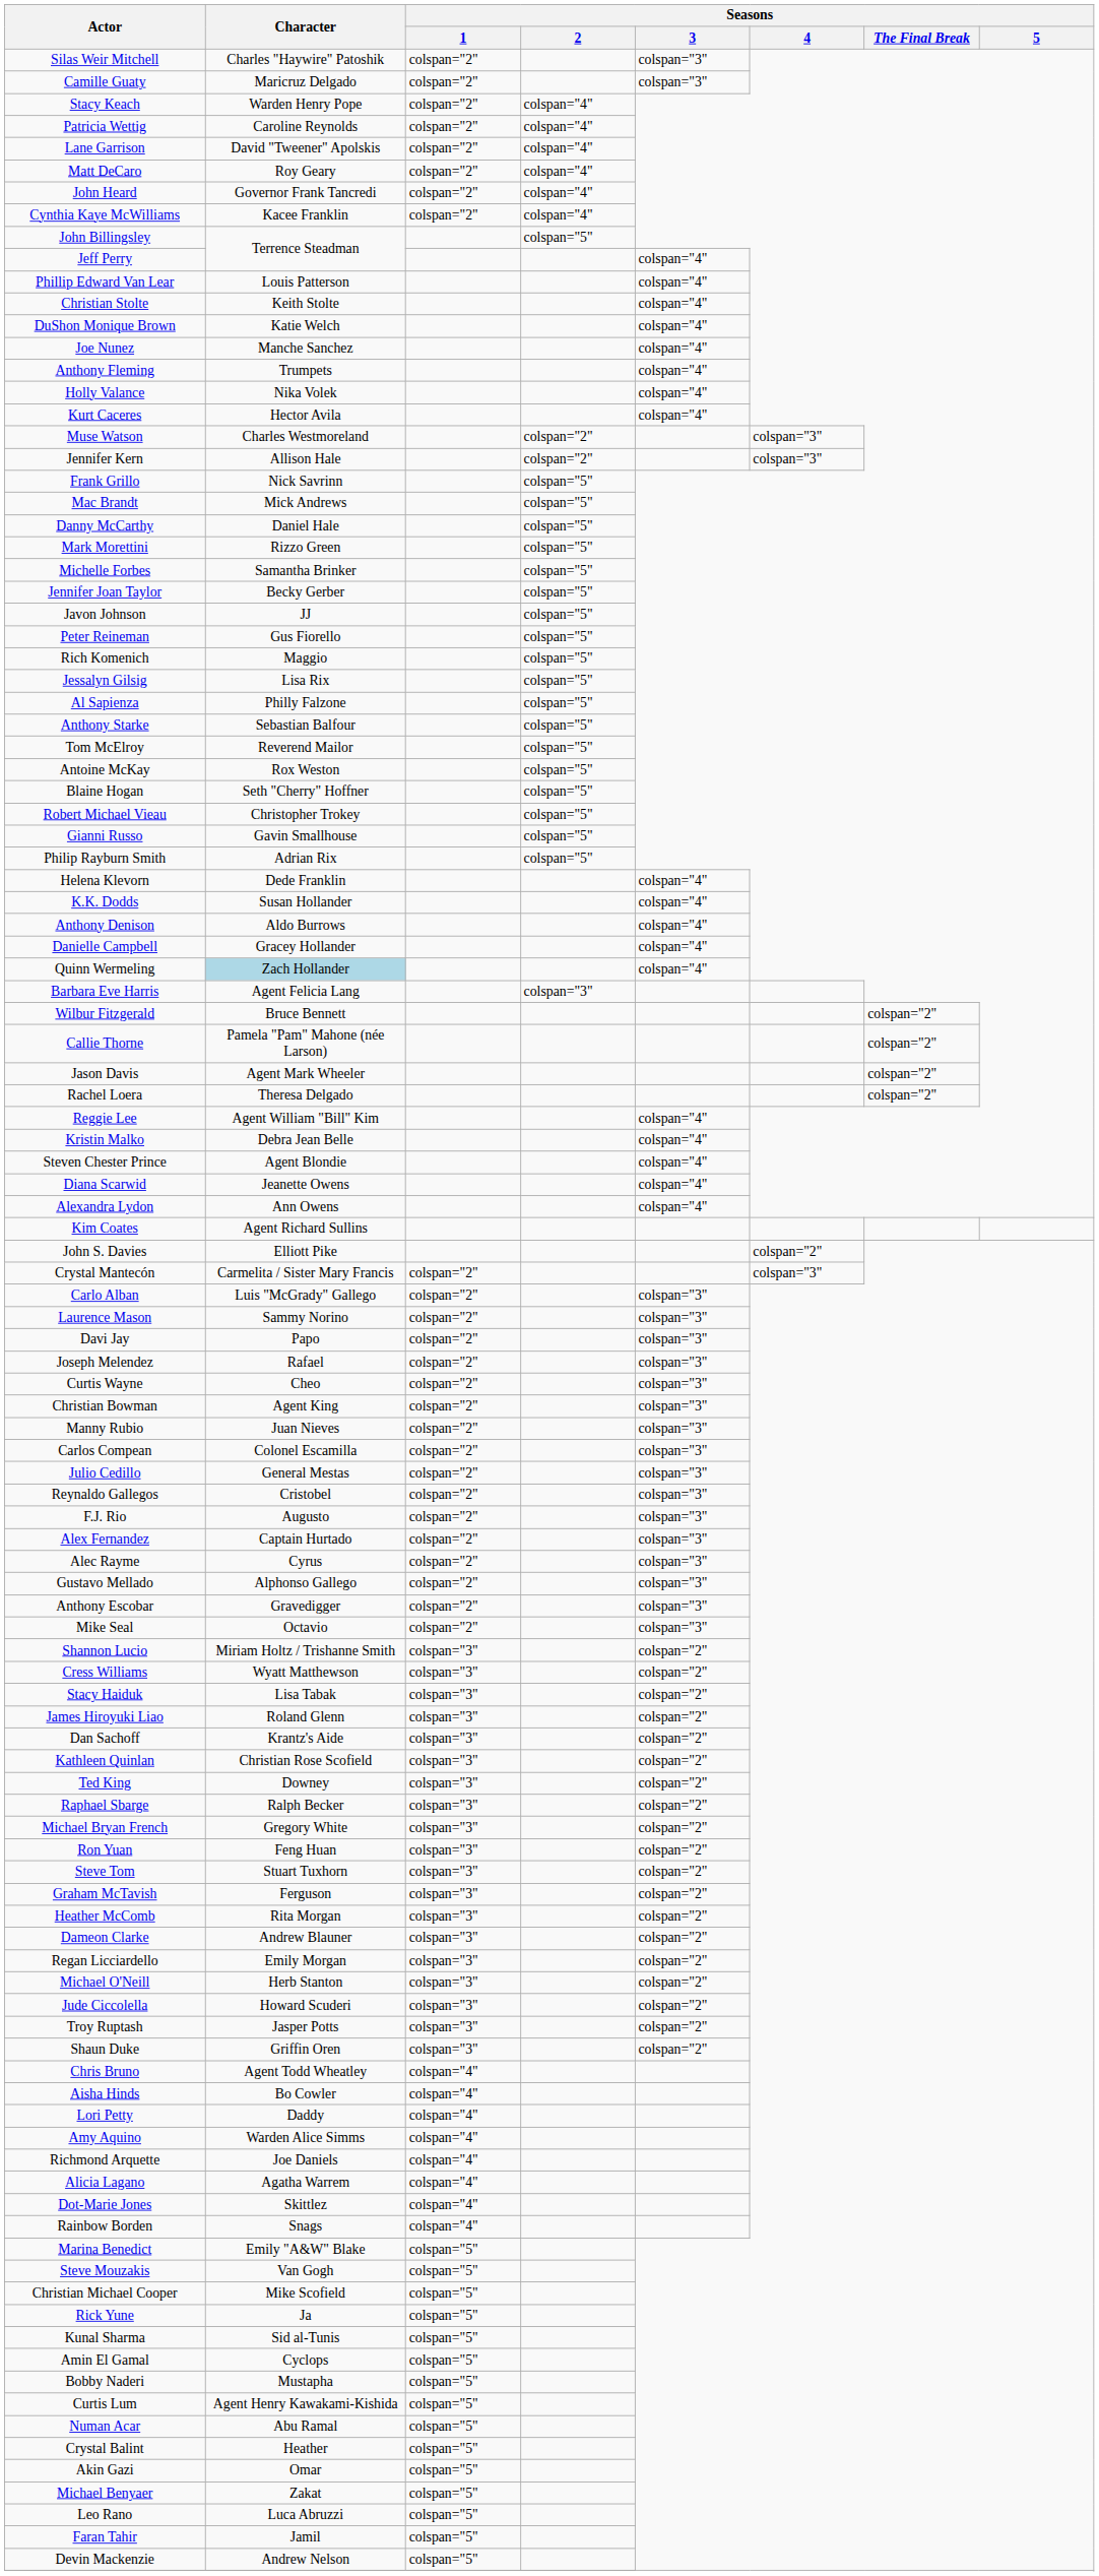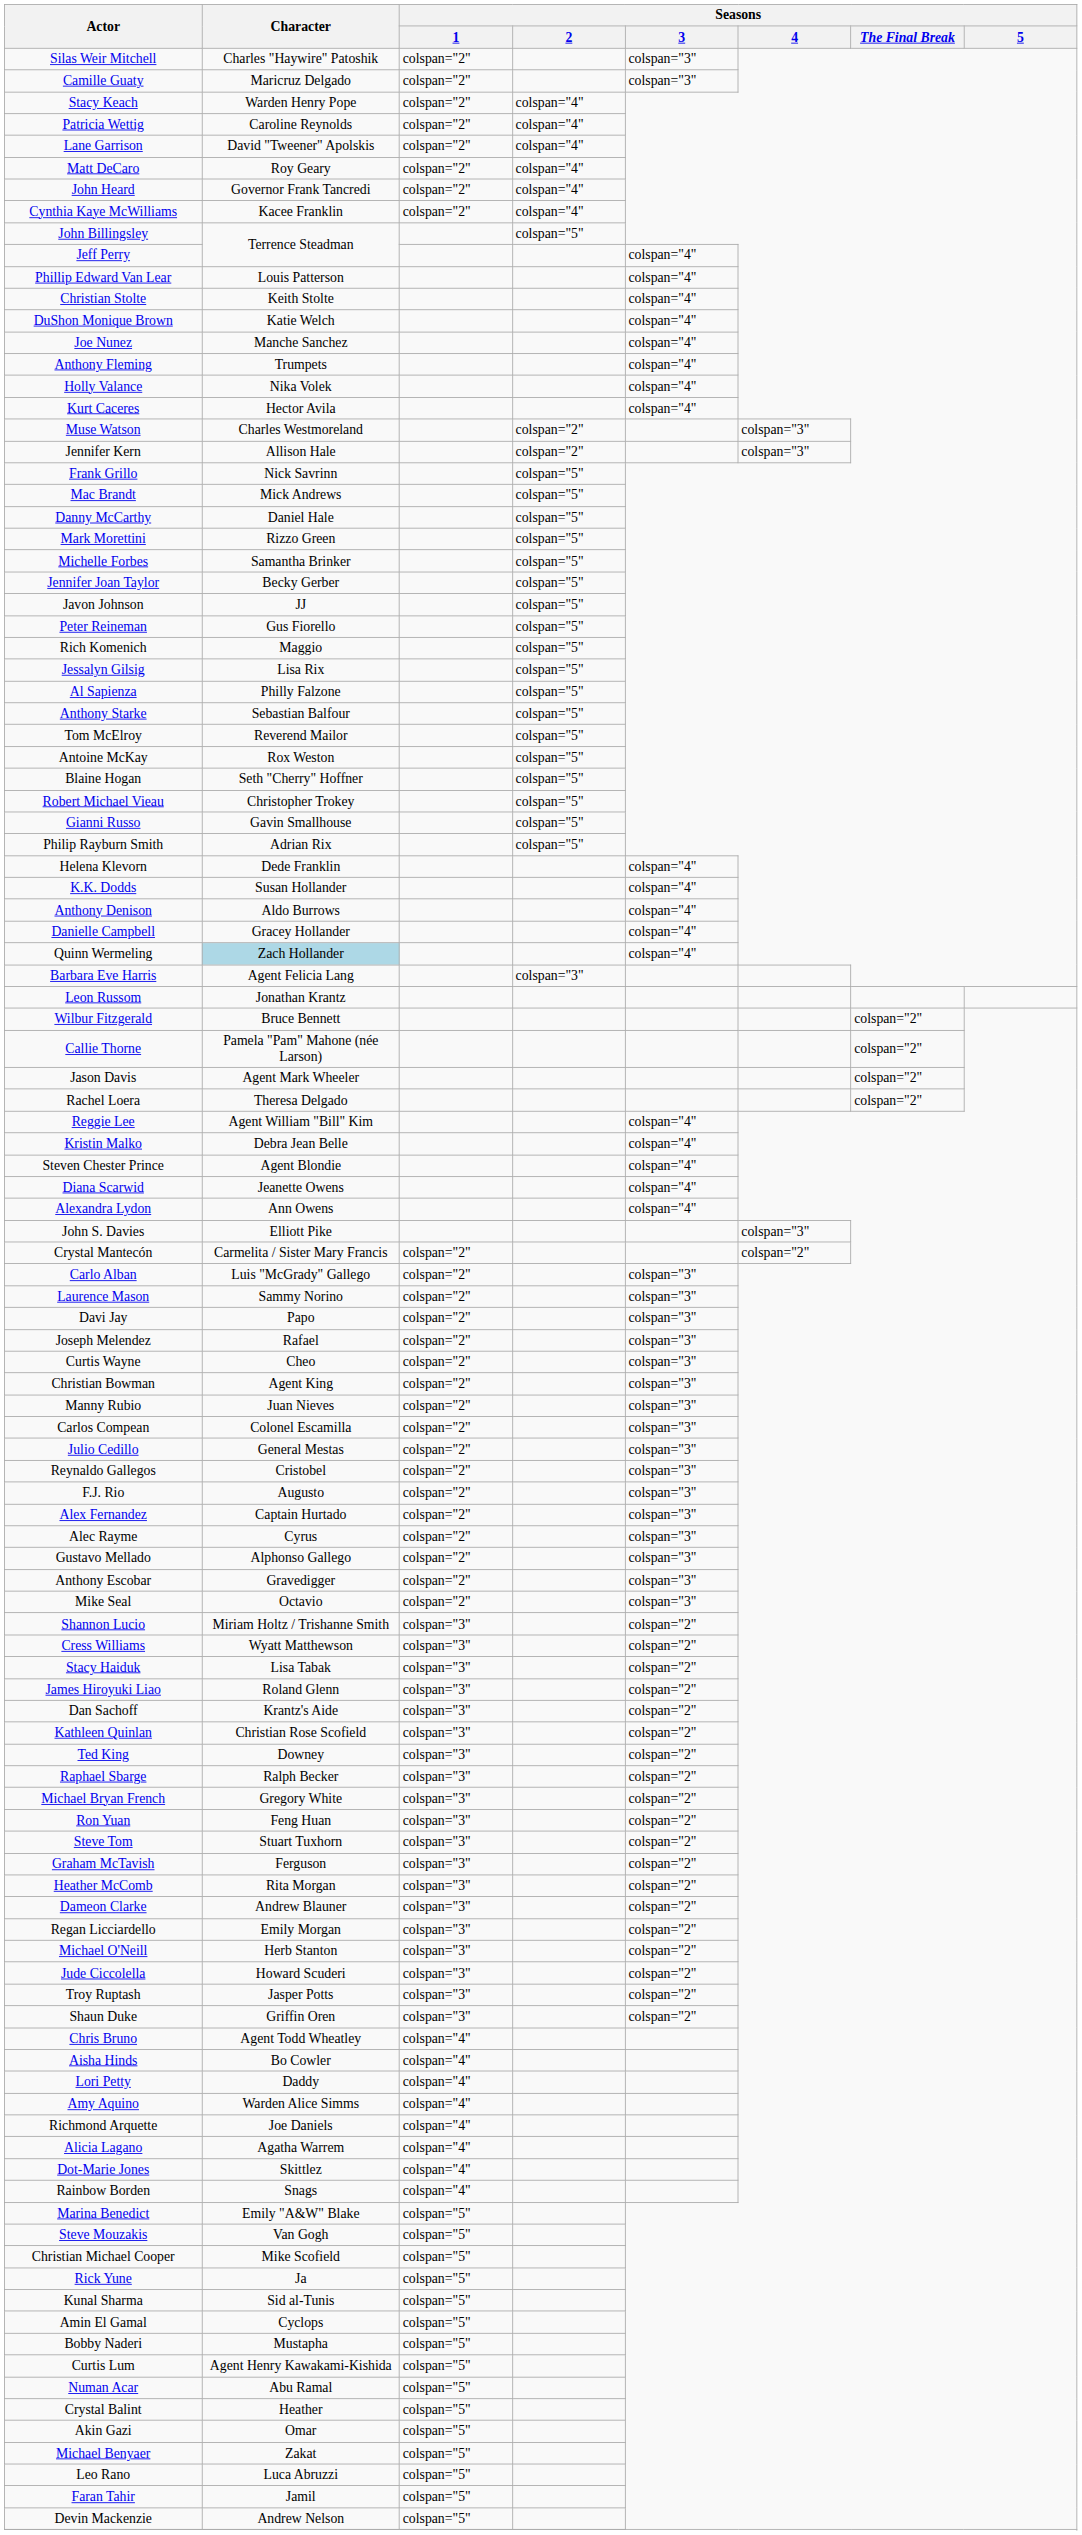+ row: Leon Russom | Jonathan Krantz
- row: Kim Coates | Agent Richard Sullins
John S. Davies | Seasons / 4: colspan="2" -> colspan="3"
Crystal Mantecón | Seasons / 4: colspan="3" -> colspan="2"
